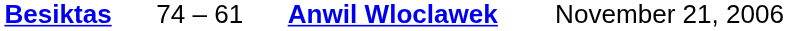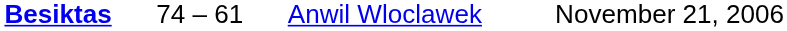Besiktas | column 3: bold -> normal
